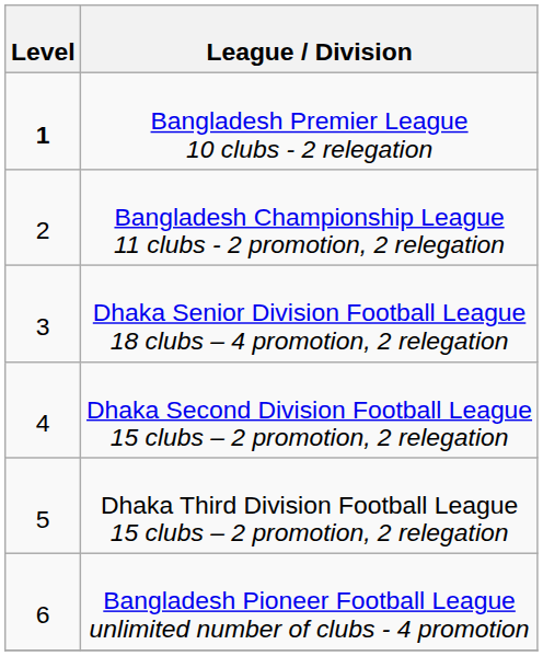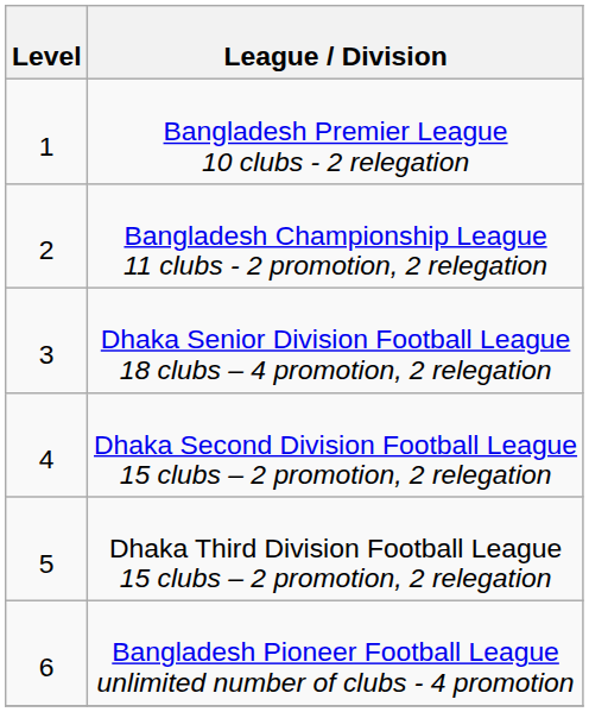Bangladesh Premier League 10 clubs - 2 relegation | Level: bold -> normal
